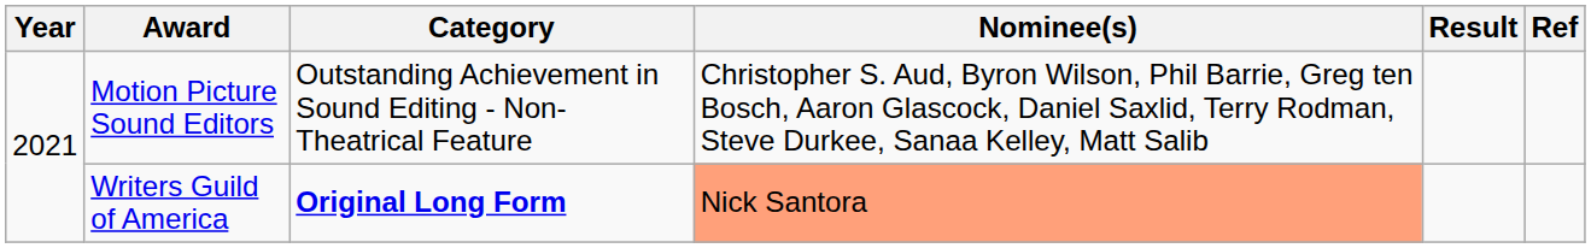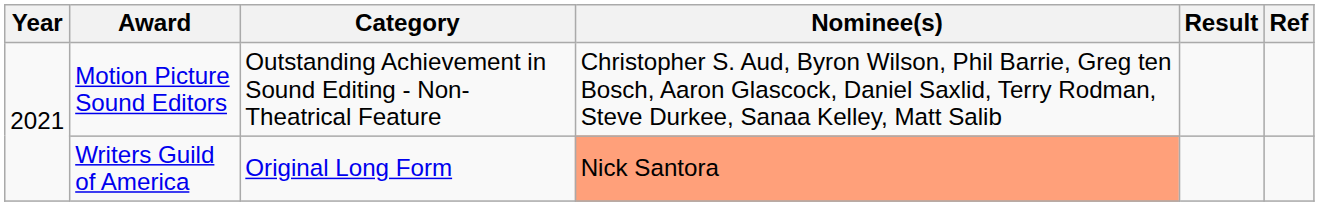Writers Guild of America | Category: bold -> normal
